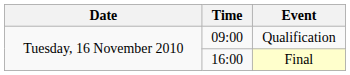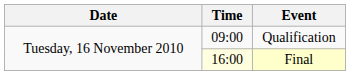Final | Time: no background -> lightyellow background
